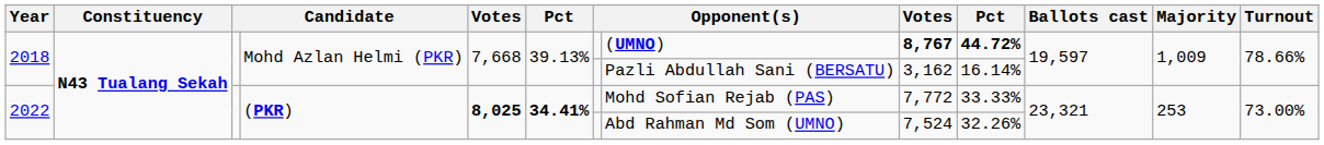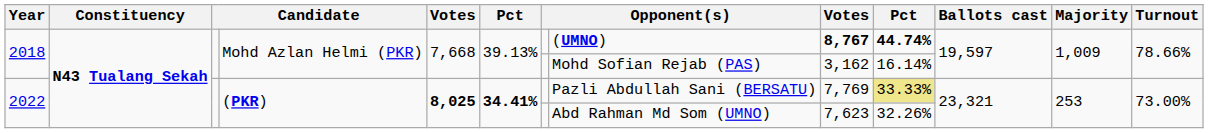row 2 | column 10: 44.72% -> 44.74%
row 3 | column 8: Pazli Abdullah Sani (BERSATU) -> Mohd Sofian Rejab (PAS)
row 4 | column 8: Mohd Sofian Rejab (PAS) -> Pazli Abdullah Sani (BERSATU)
row 4 | column 9: 7,772 -> 7,769
row 4 | column 10: no background -> khaki background
row 5 | column 9: 7,524 -> 7,623
